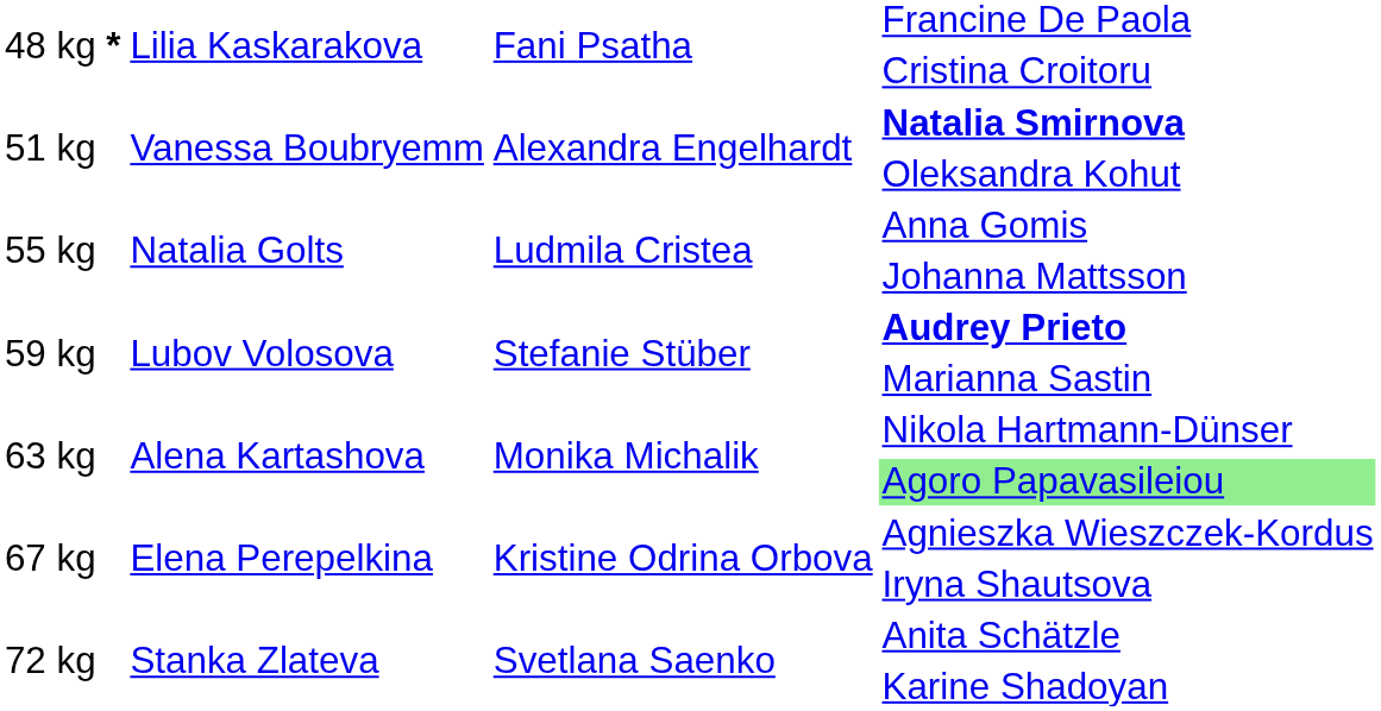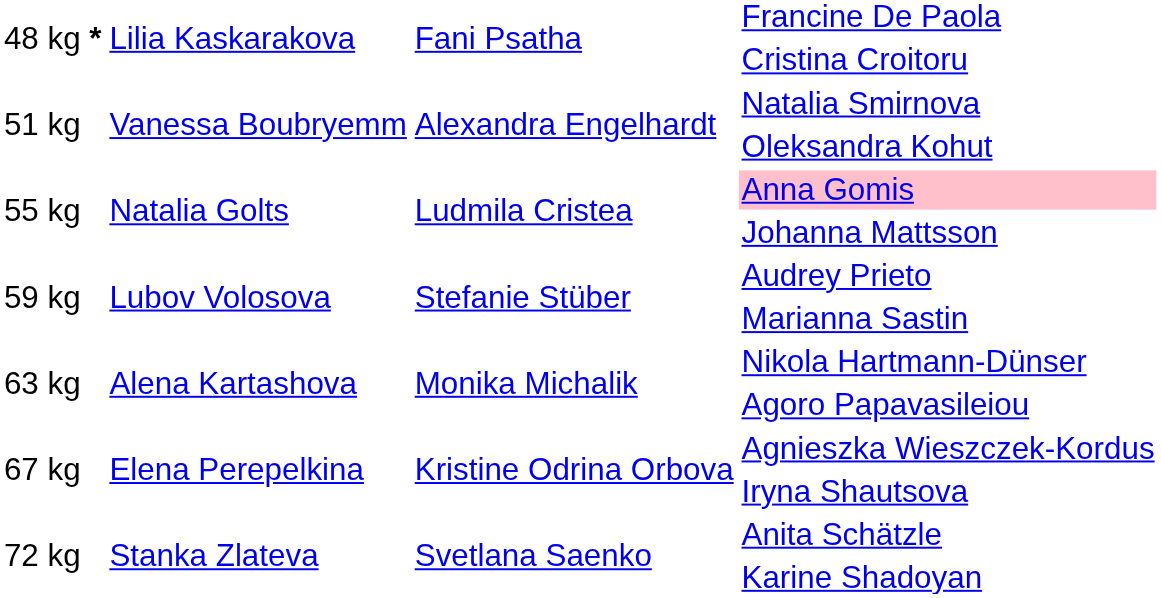Natalia Smirnova | column 4: bold -> normal
Anna Gomis | column 4: no background -> pink background
Audrey Prieto | column 4: bold -> normal
Agoro Papavasileiou | column 4: lightgreen background -> no background
